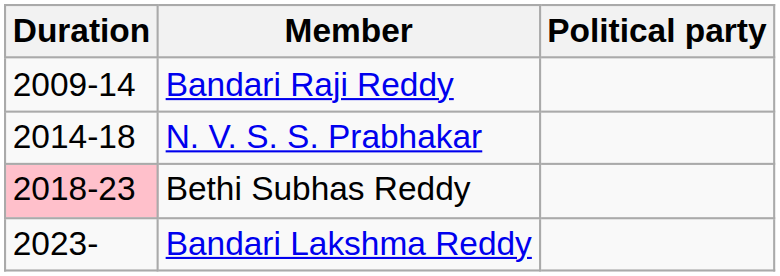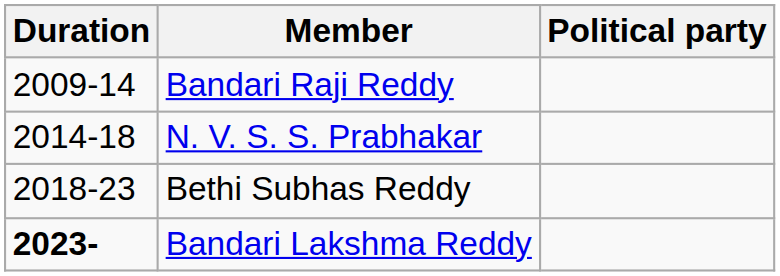Bethi Subhas Reddy | Duration: pink background -> no background
Bandari Lakshma Reddy | Duration: normal -> bold
